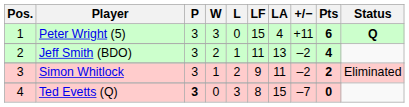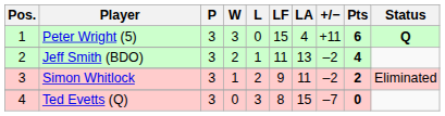Ted Evetts (Q) | P: bold -> normal
